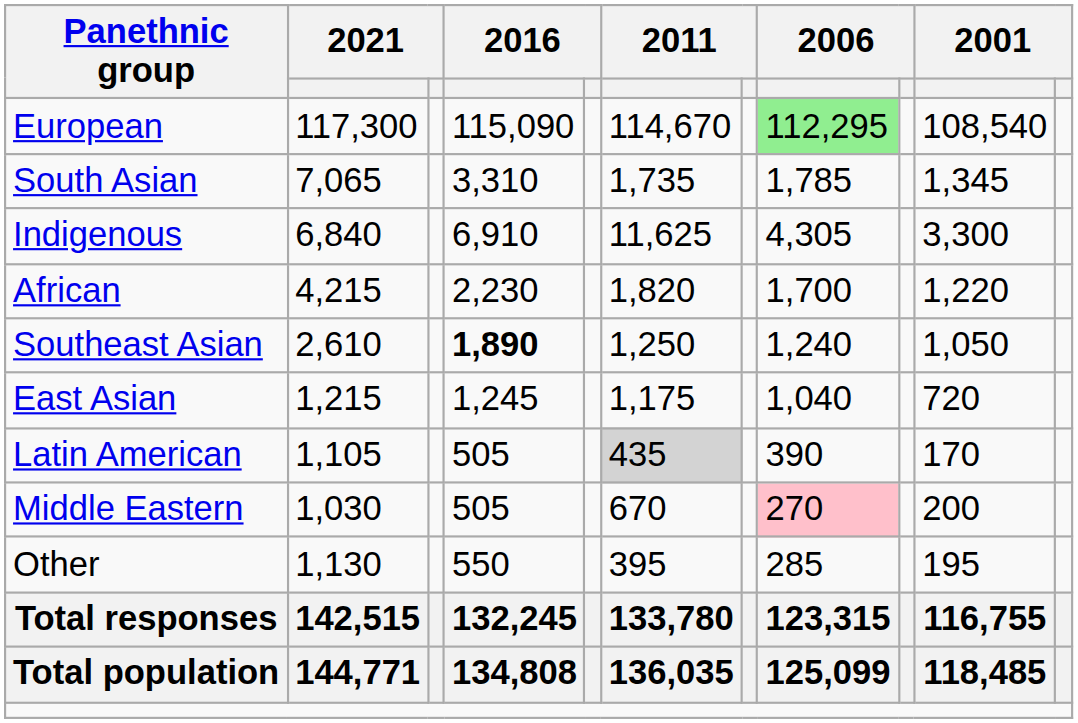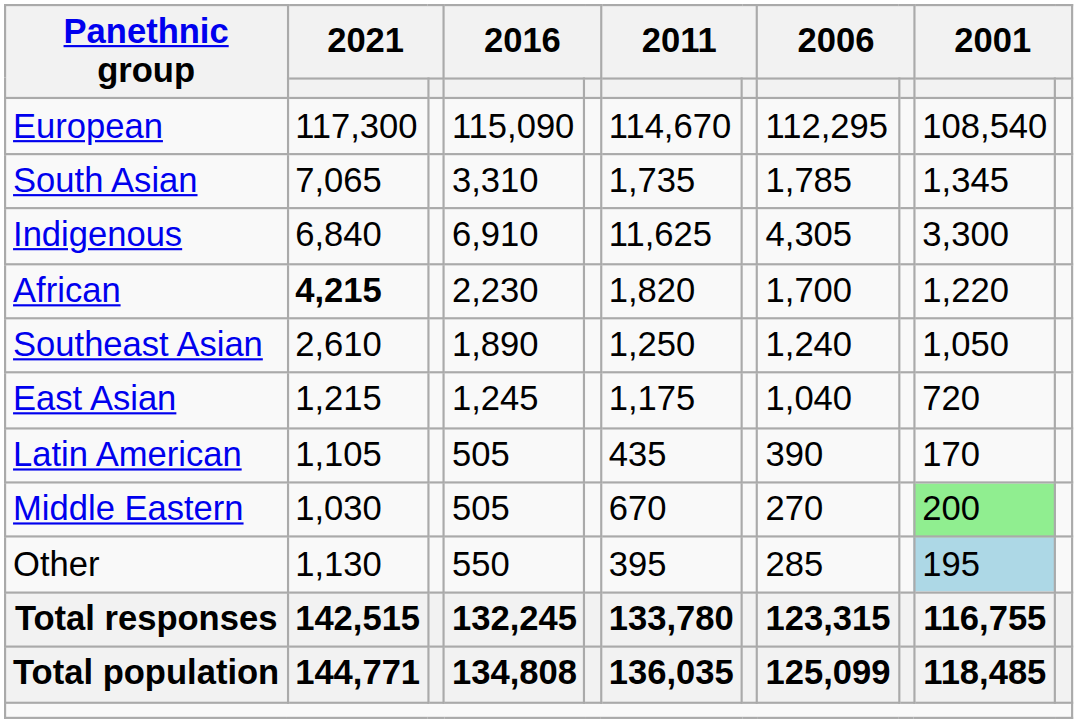European | column 8: lightgreen background -> no background
African | column 2: normal -> bold
Southeast Asian | column 4: bold -> normal
Latin American | column 6: lightgrey background -> no background
Middle Eastern | column 8: pink background -> no background
Middle Eastern | column 10: no background -> lightgreen background
Other | column 10: no background -> lightblue background
